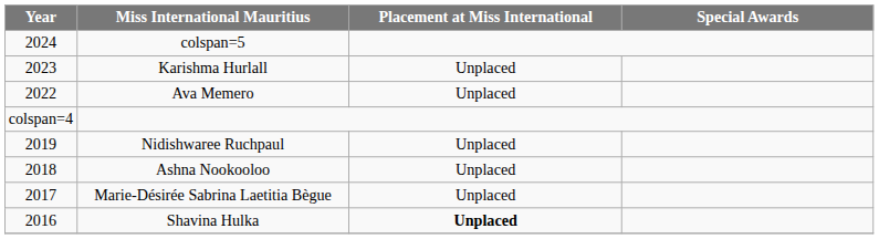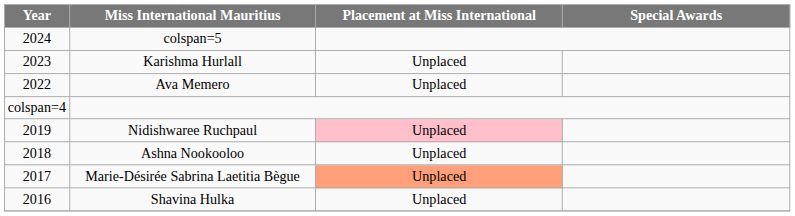Nidishwaree Ruchpaul | Placement at Miss International: no background -> pink background
Marie-Désirée Sabrina Laetitia Bègue | Placement at Miss International: no background -> lightsalmon background
Shavina Hulka | Placement at Miss International: bold -> normal
